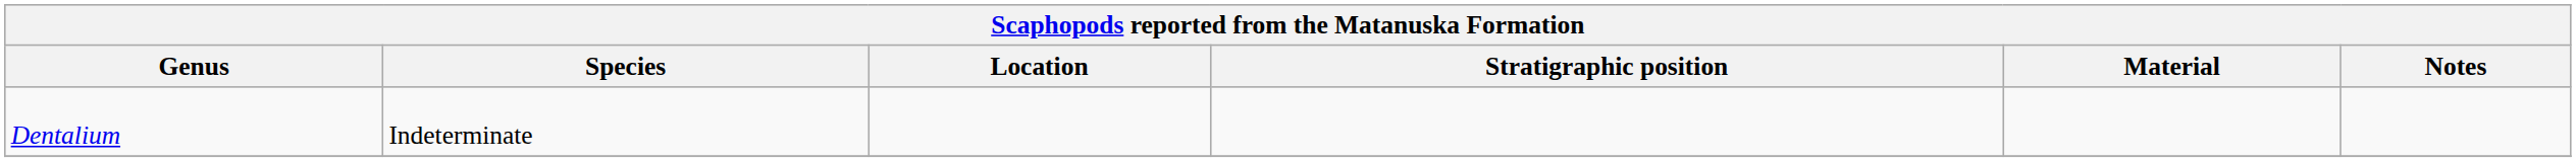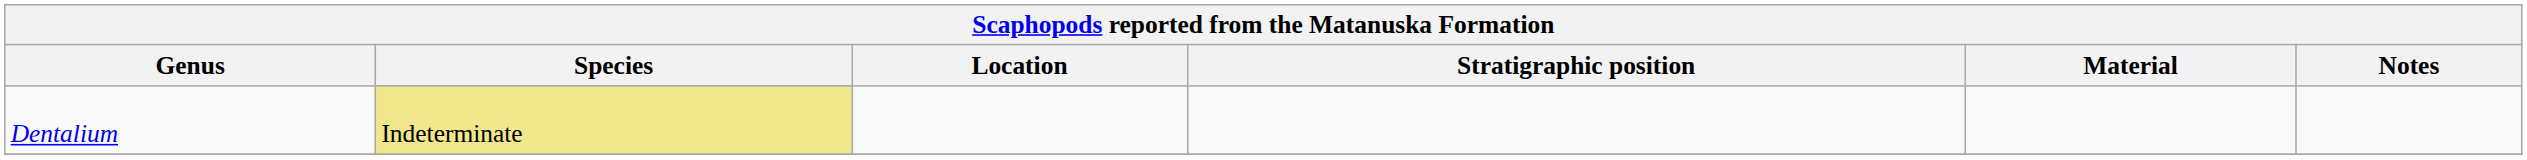Dentalium | Species: no background -> khaki background
